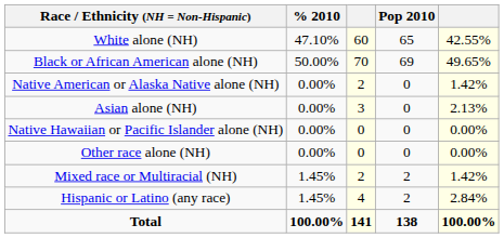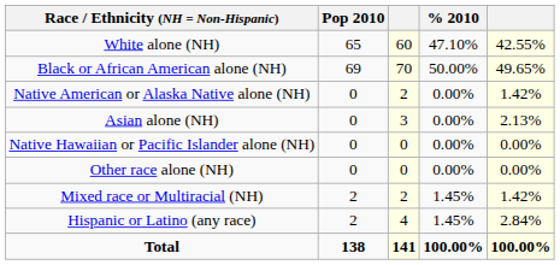columns swapped: Pop 2010 <-> % 2010
